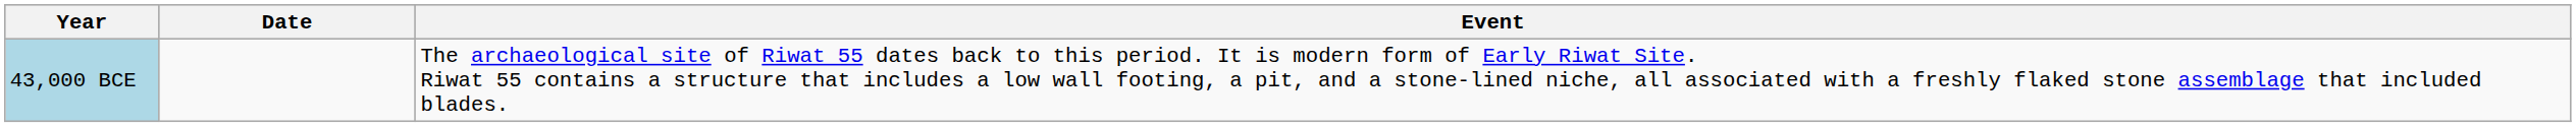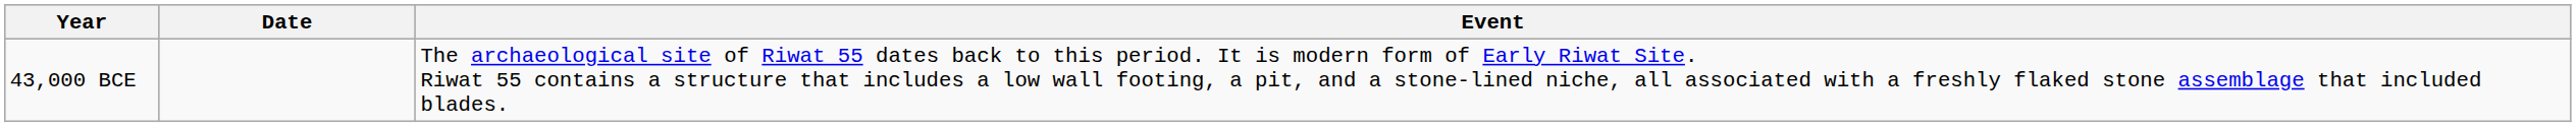row 2 | Year: lightblue background -> no background
